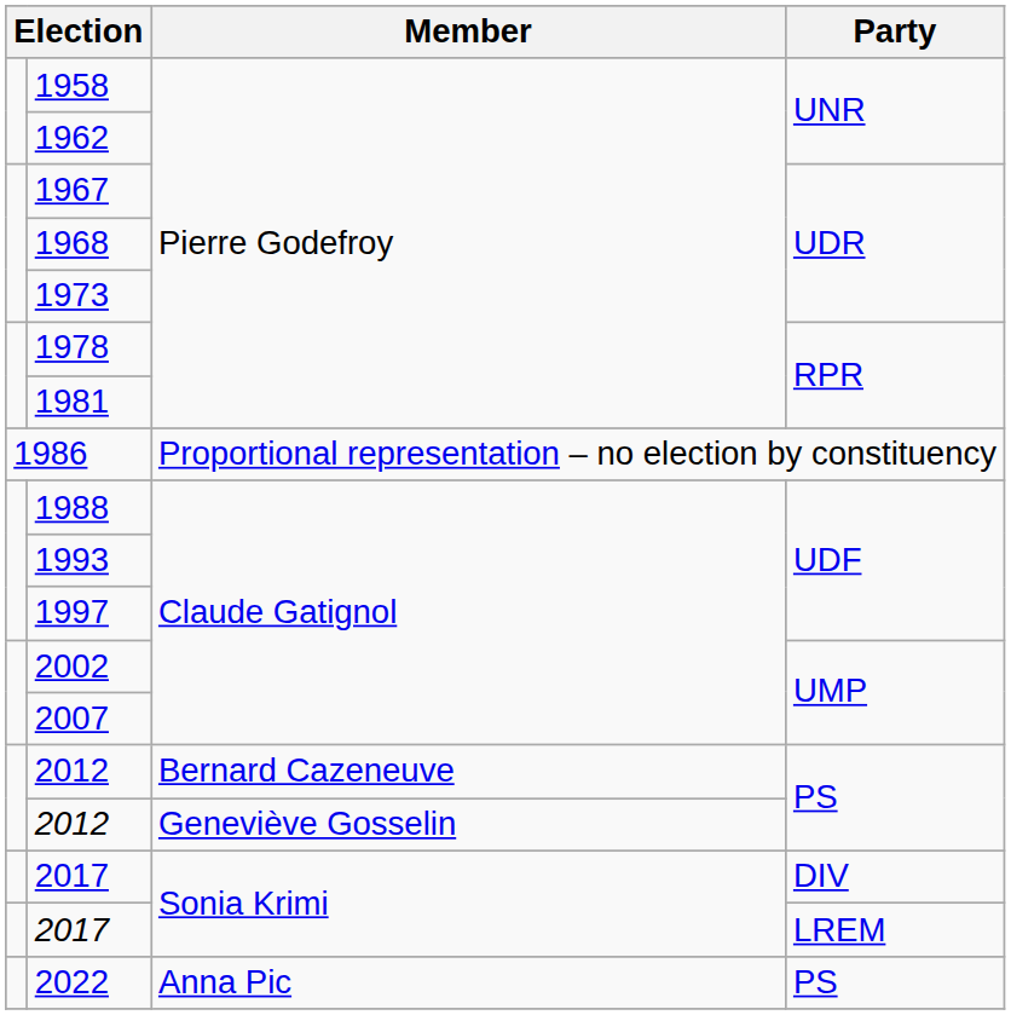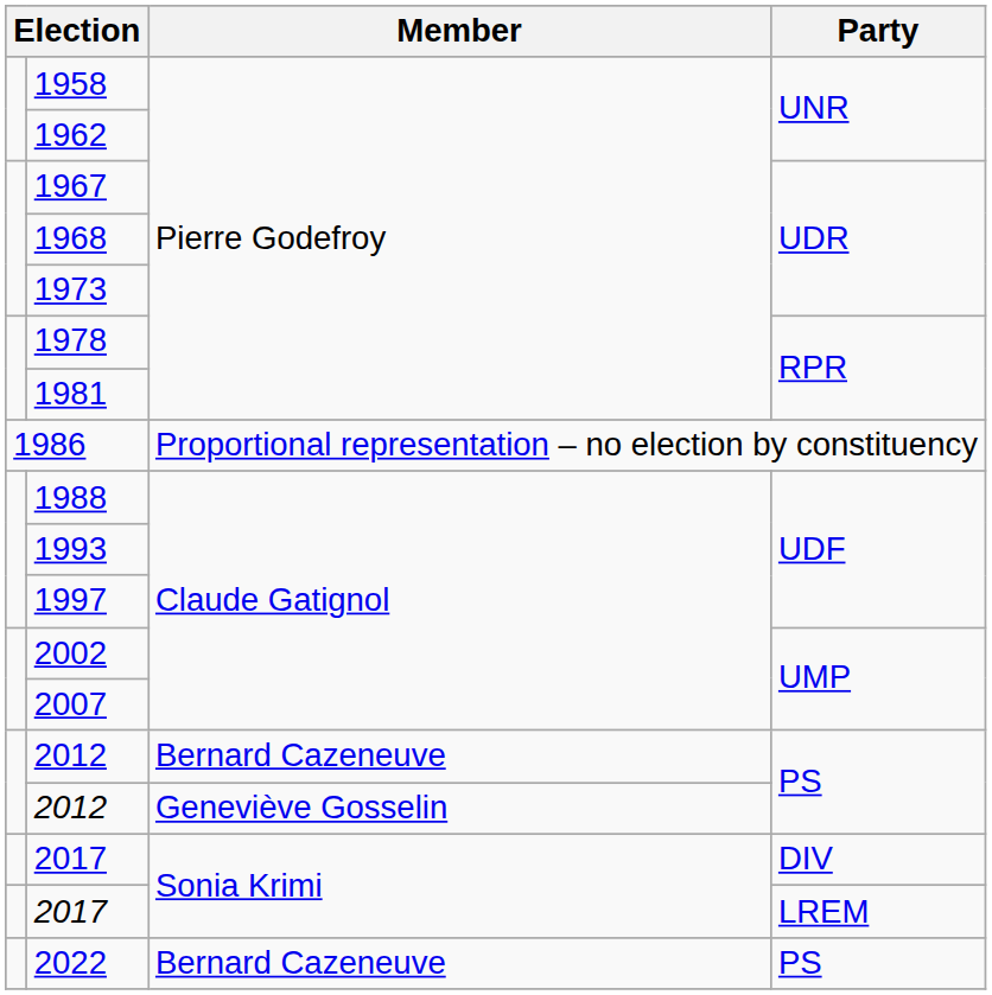2022 | Member: Anna Pic -> Bernard Cazeneuve
